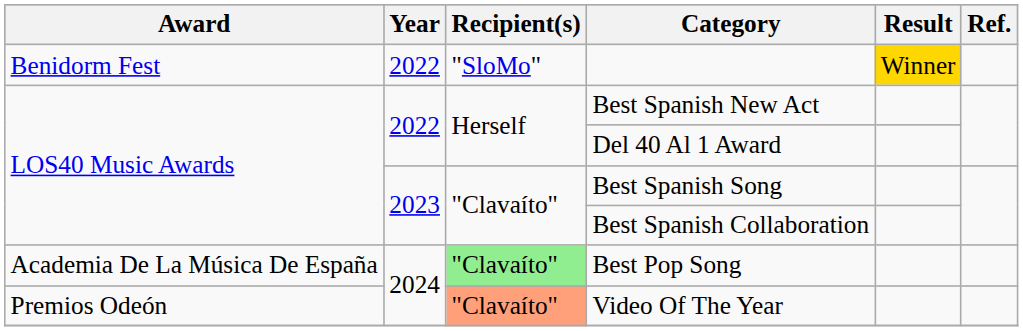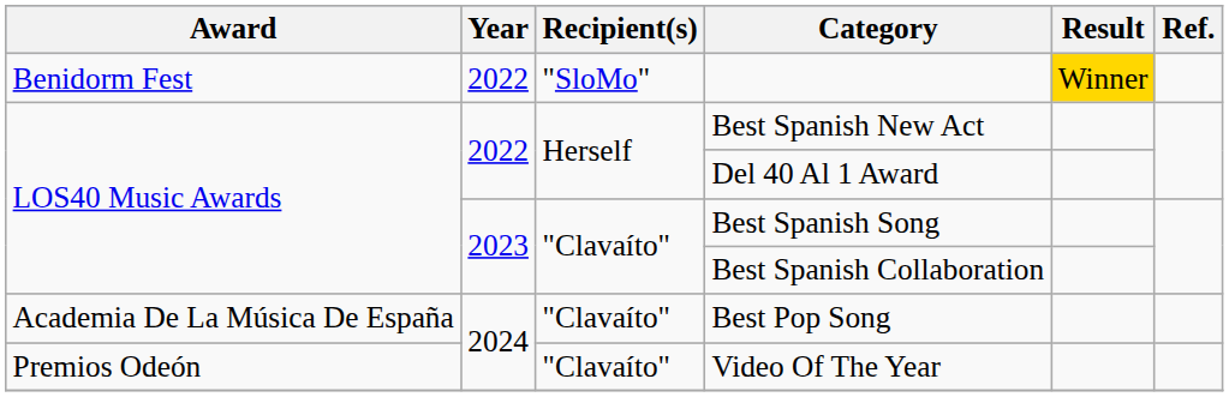Best Pop Song | Recipient(s): lightgreen background -> no background
Video Of The Year | Recipient(s): lightsalmon background -> no background
